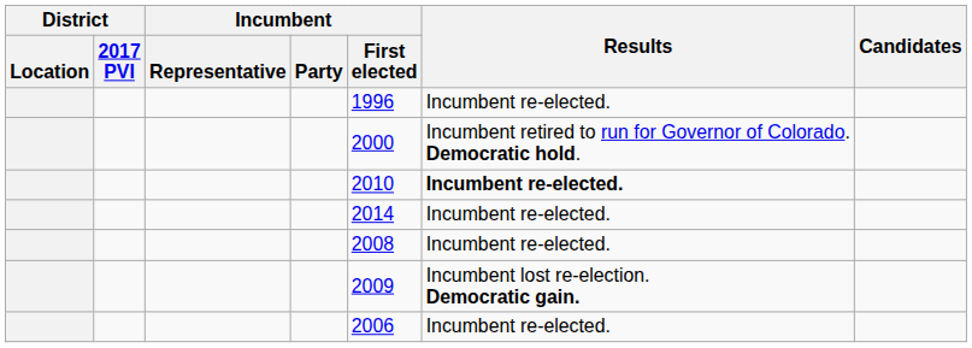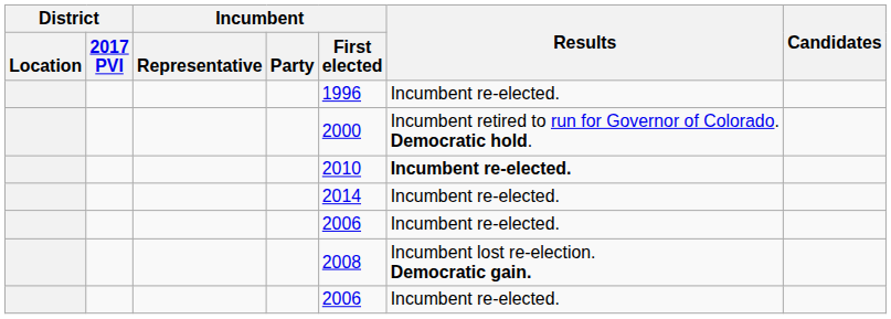row 7 | Incumbent / First elected: 2008 -> 2006
row 8 | Incumbent / First elected: 2009 -> 2008
